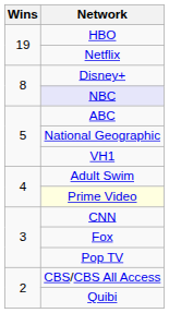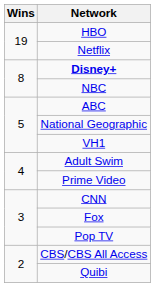Disney+ | Network: normal -> bold
NBC | Network: lavender background -> no background
Prime Video | Network: lightyellow background -> no background
